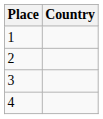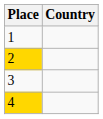2 | Place: no background -> gold background
4 | Place: no background -> gold background
